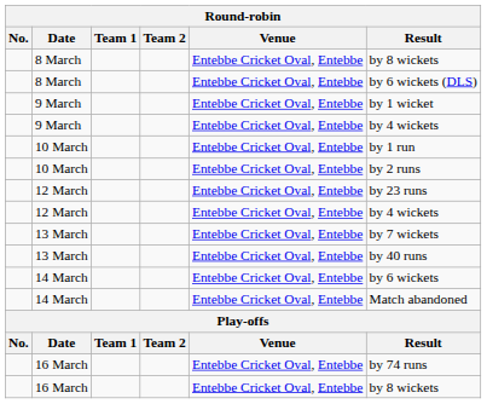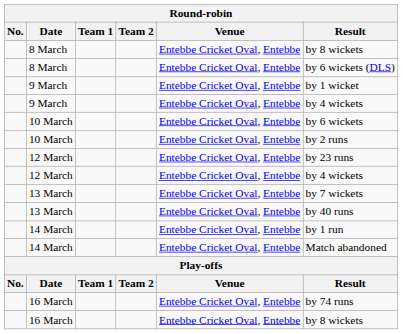row 7 | Result: by 1 run -> by 6 wickets
row 13 | Result: by 6 wickets -> by 1 run
